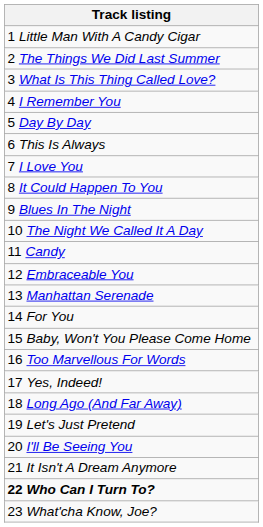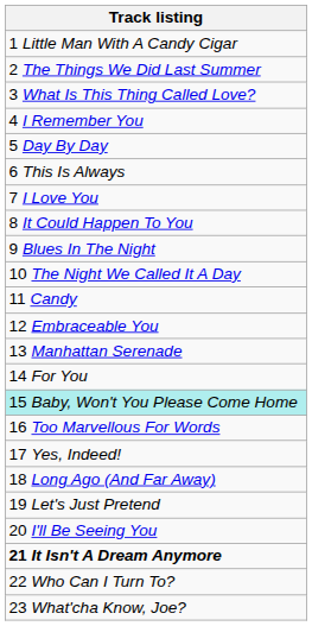row 16 | column 1: no background -> paleturquoise background
row 22 | column 1: normal -> bold
row 23 | column 1: bold -> normal
